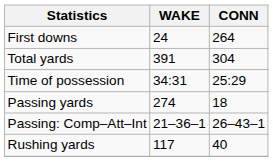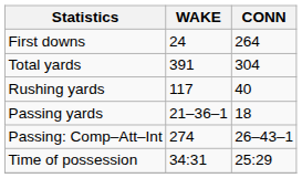rows swapped: Rushing yards <-> Time of possession
Passing yards | WAKE: 274 -> 21–36–1
Passing: Comp–Att–Int | WAKE: 21–36–1 -> 274
